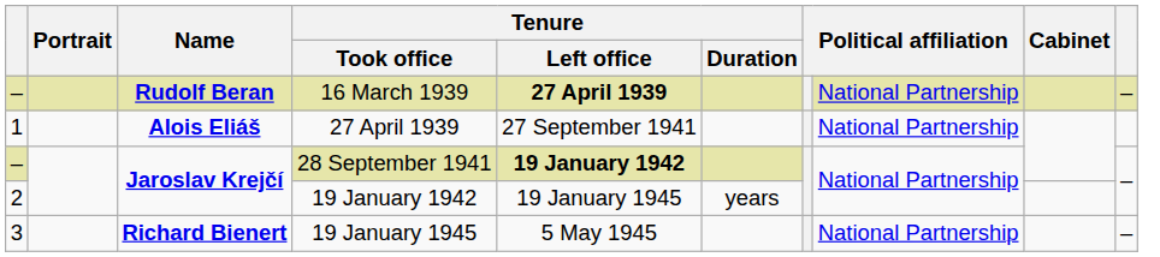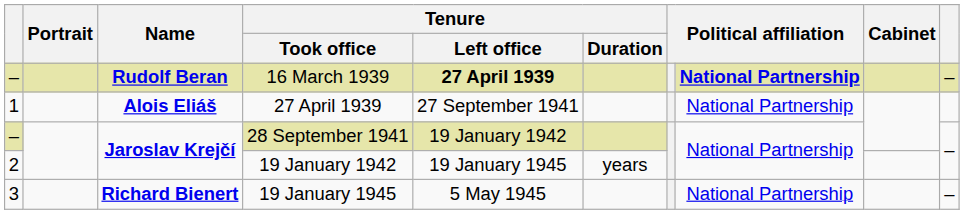16 March 1939 | column 8: normal -> bold
28 September 1941 | Tenure / Left office: bold -> normal
